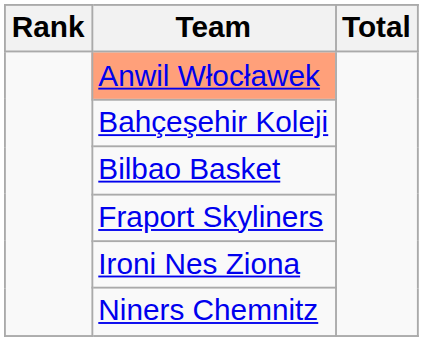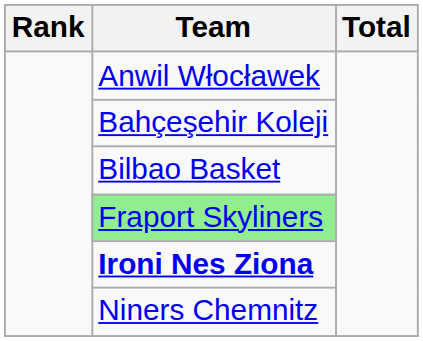Anwil Włocławek | Team: lightsalmon background -> no background
Fraport Skyliners | Team: no background -> lightgreen background
Ironi Nes Ziona | Team: normal -> bold
